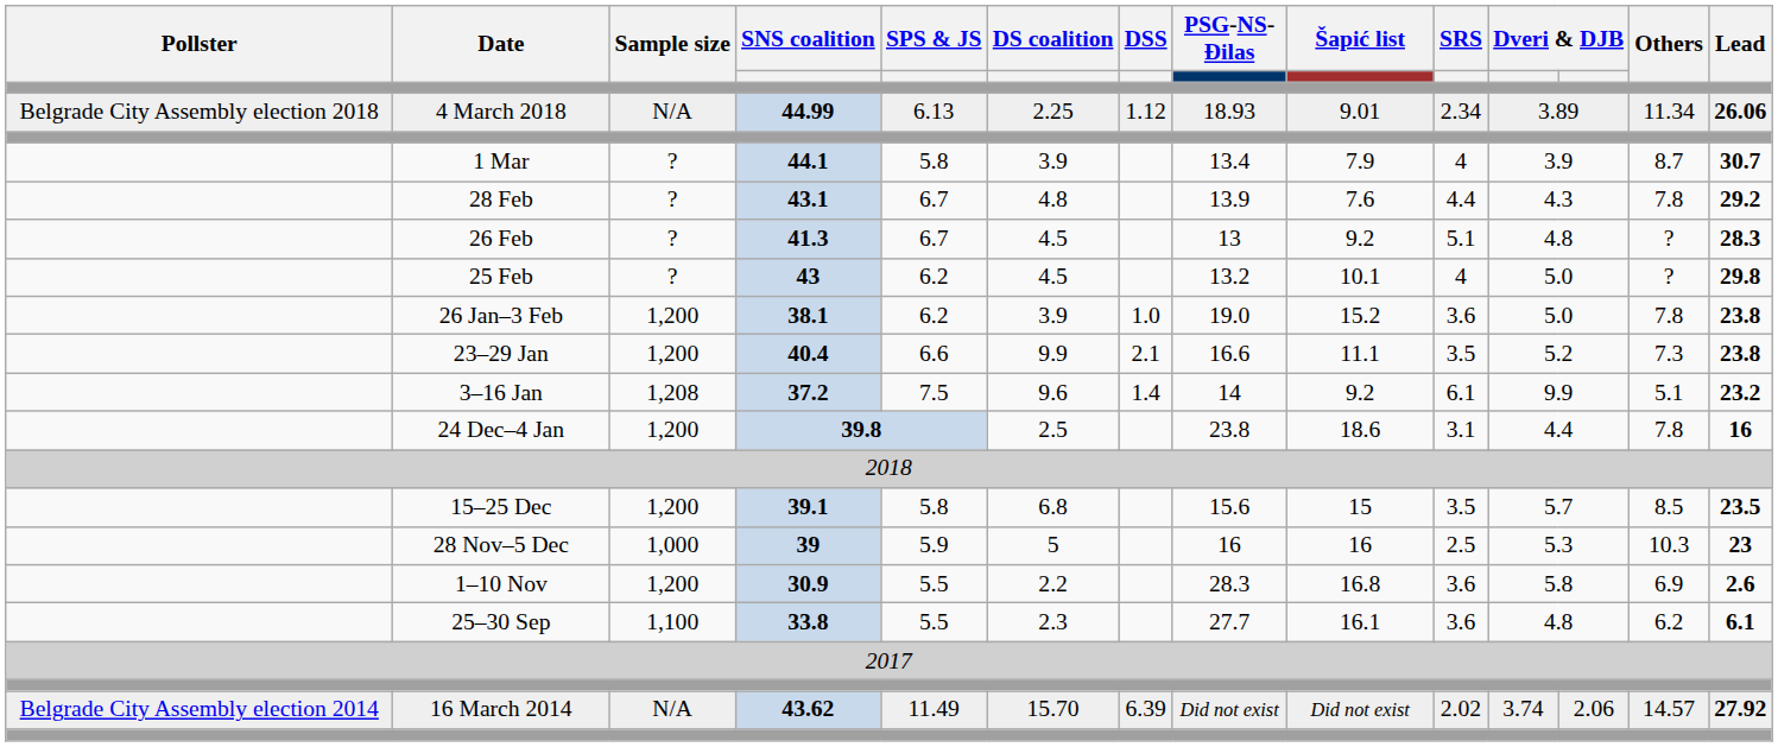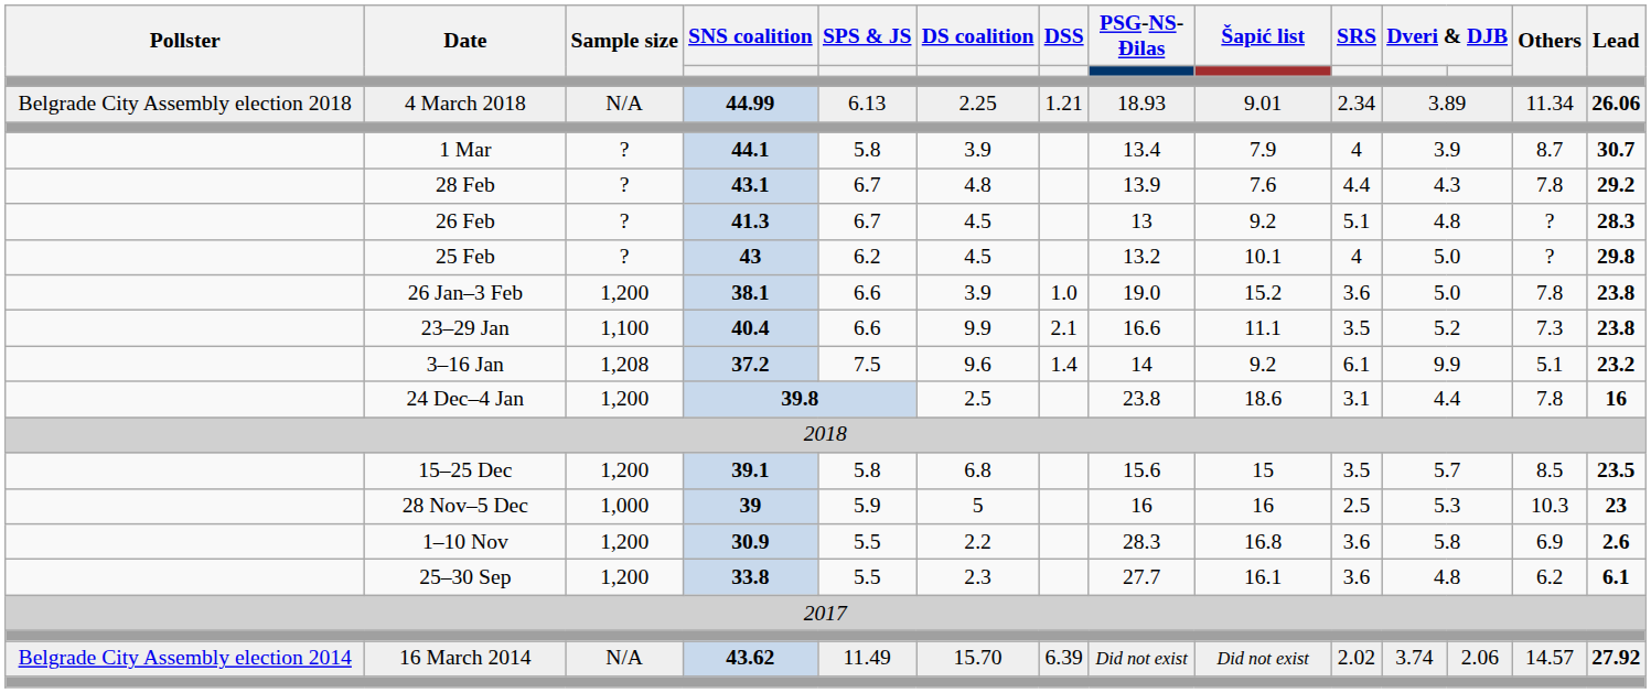4 March 2018 | DSS: 1.12 -> 1.21
26 Jan–3 Feb | SPS & JS: 6.2 -> 6.6
23–29 Jan | Sample size: 1,200 -> 1,100
25–30 Sep | Sample size: 1,100 -> 1,200
